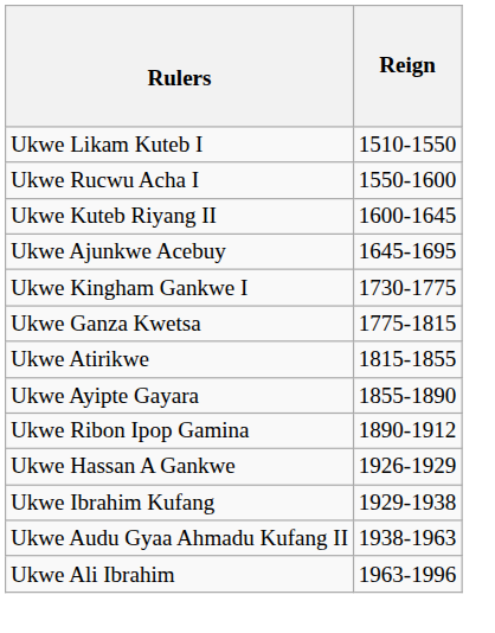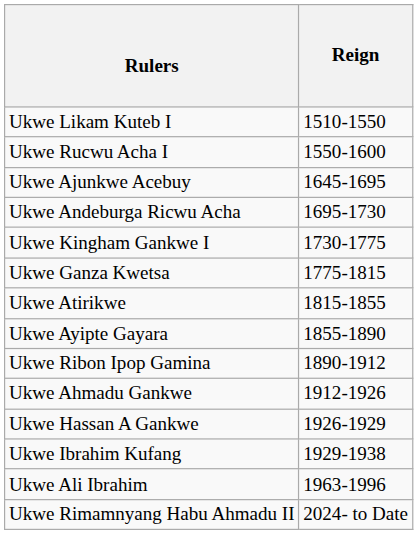- row: Ukwe Kuteb Riyang II | 1600-1645
+ row: Ukwe Andeburga Ricwu Acha | 1695-1730
+ row: Ukwe Ahmadu Gankwe | 1912-1926
- row: Ukwe Audu Gyaa Ahmadu Kufang II | 1938-1963
+ row: Ukwe Rimamnyang Habu Ahmadu II | 2024- to Date
